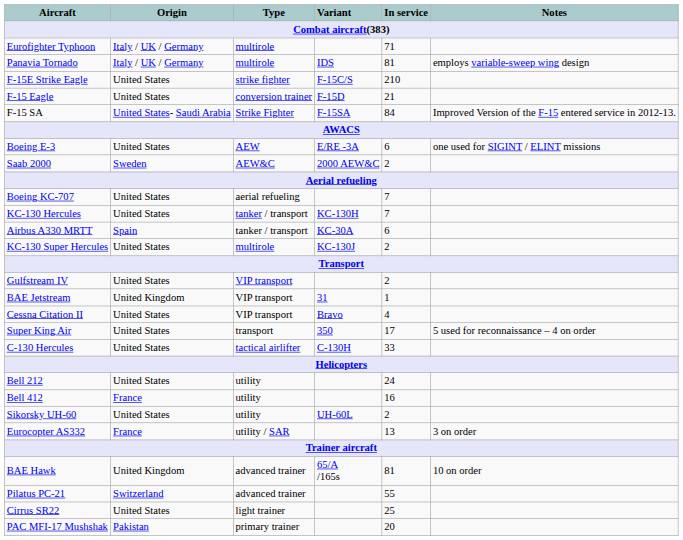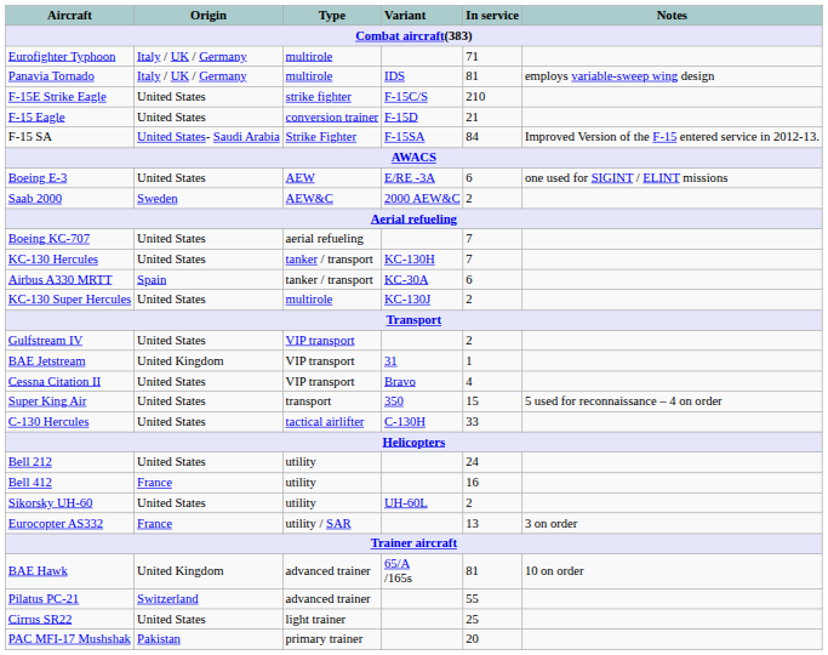Super King Air | In service: 17 -> 15
